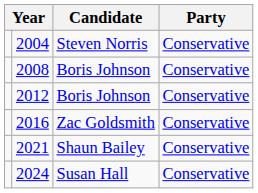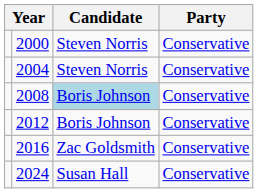+ row: 2000 | Steven Norris | Conservative
2008 | Candidate: no background -> lightblue background
- row: 2021 | Shaun Bailey | Conservative
